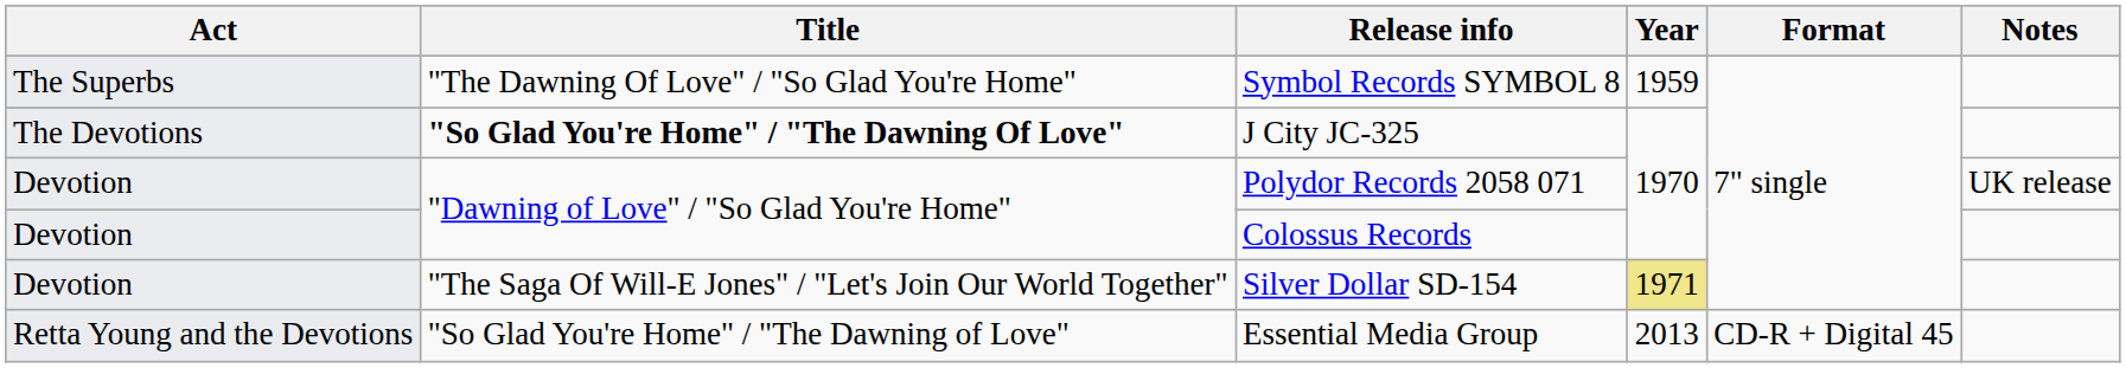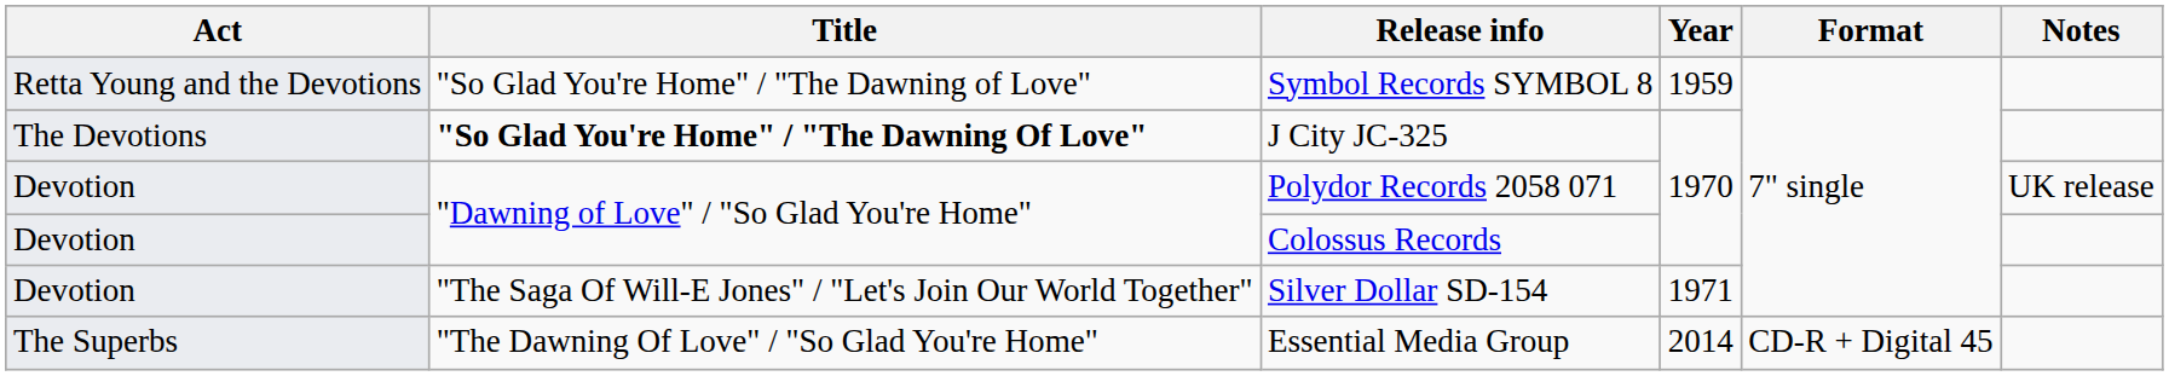Symbol Records SYMBOL 8 | Act: The Superbs -> Retta Young and the Devotions
Symbol Records SYMBOL 8 | Title: "The Dawning Of Love" / "So Glad You're Home" -> "So Glad You're Home" / "The Dawning of Love"
Silver Dollar SD-154 | Year: khaki background -> no background
Essential Media Group | Act: Retta Young and the Devotions -> The Superbs
Essential Media Group | Title: "So Glad You're Home" / "The Dawning of Love" -> "The Dawning Of Love" / "So Glad You're Home"
Essential Media Group | Year: 2013 -> 2014
